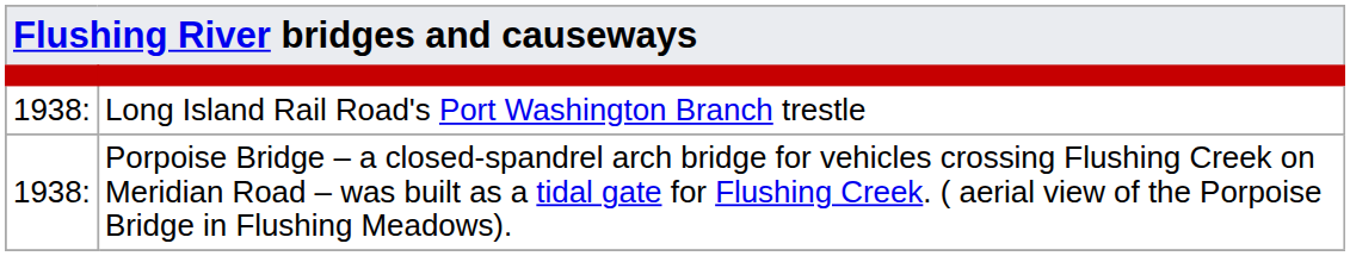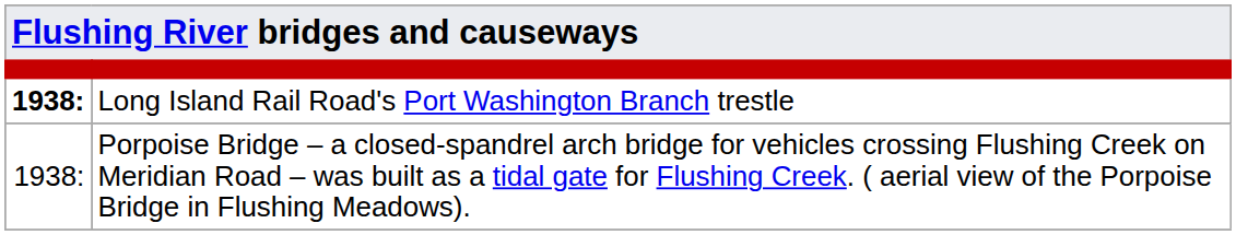Long Island Rail Road's Port Washington Branch trestle | column 1: normal -> bold
